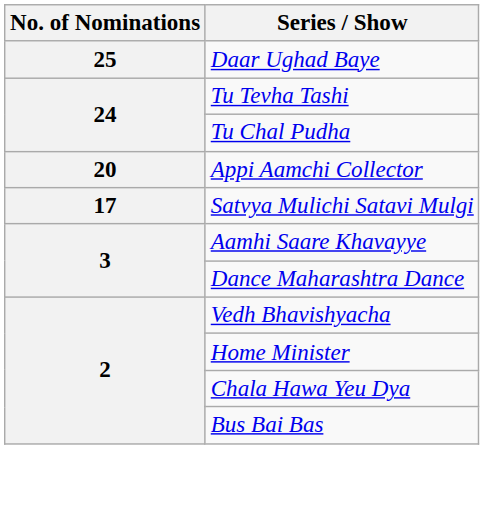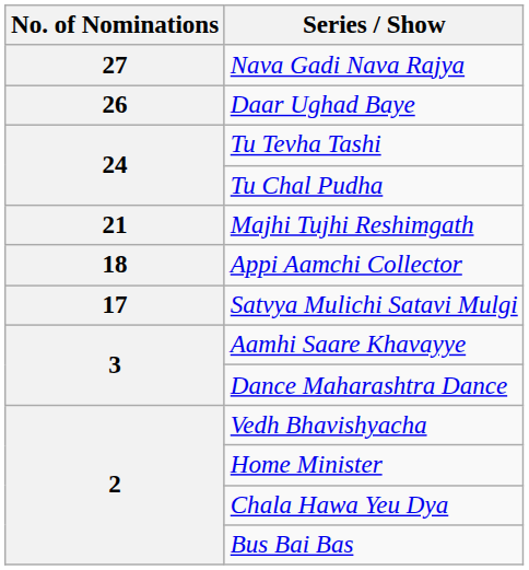+ row: 27 | Nava Gadi Nava Rajya
Daar Ughad Baye | No. of Nominations: 25 -> 26
+ row: 21 | Majhi Tujhi Reshimgath
Appi Aamchi Collector | No. of Nominations: 20 -> 18
